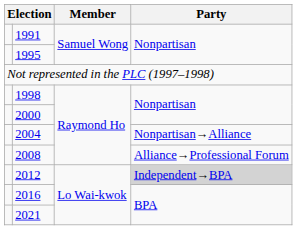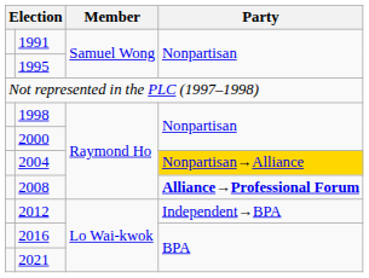2004 | Party: no background -> gold background
2008 | Party: normal -> bold
2012 | Party: lightgrey background -> no background
